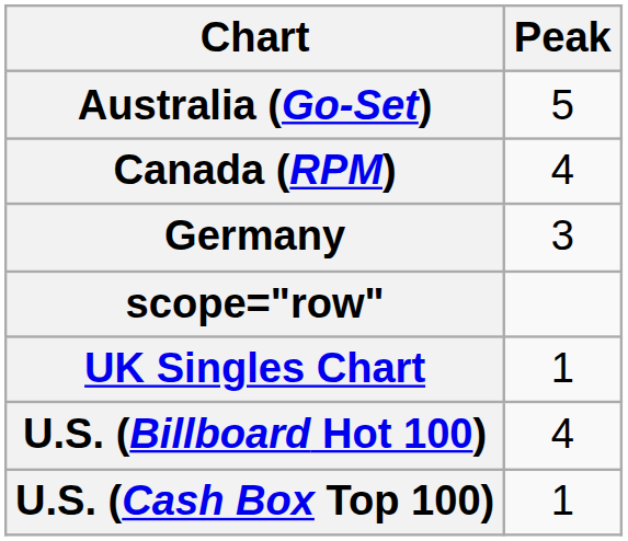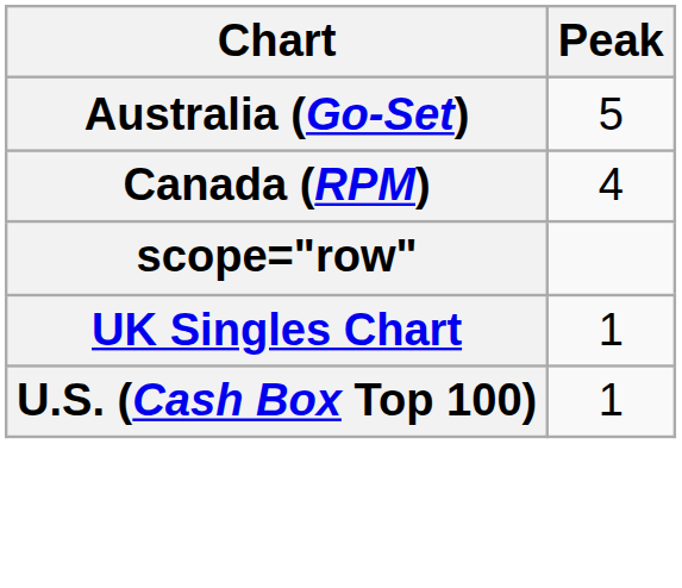- row: Germany | 3
- row: U.S. (Billboard Hot 100) | 4
